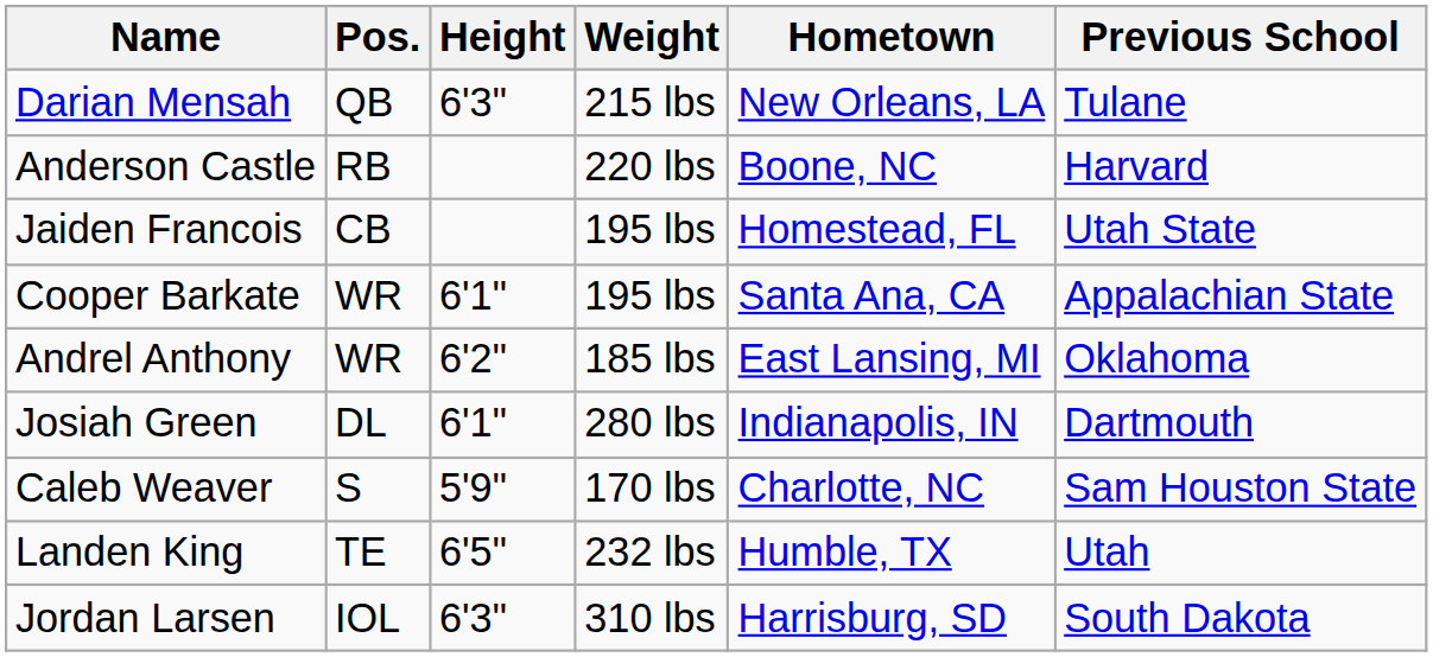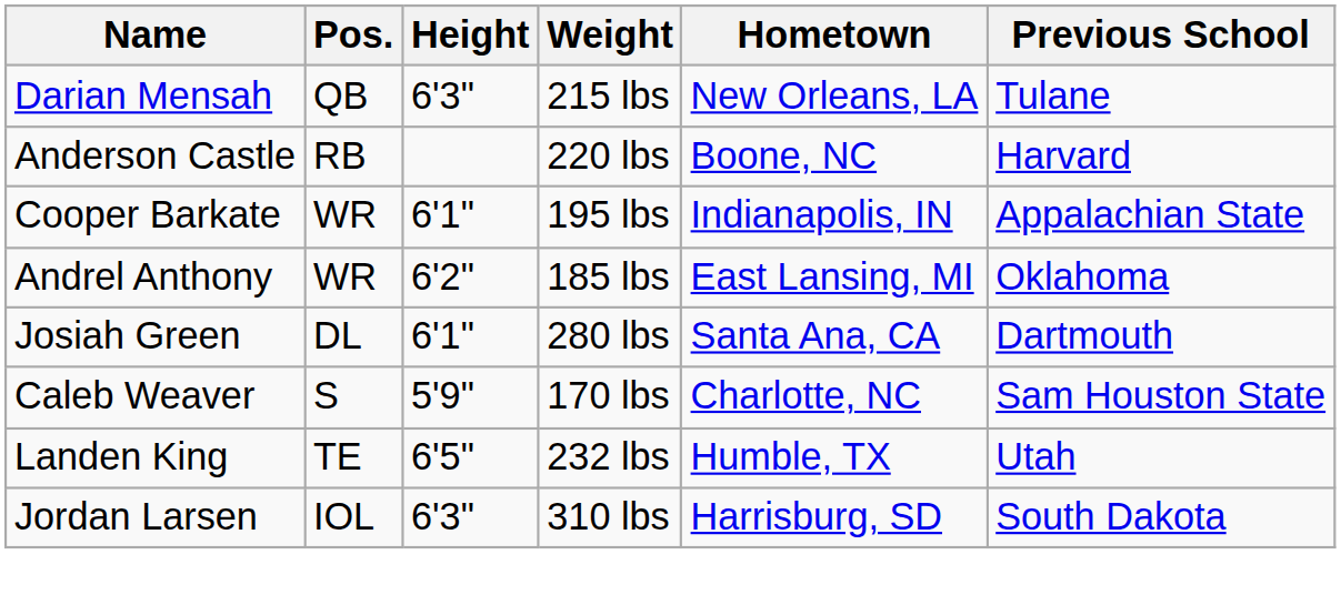- row: Jaiden Francois | CB | 195 lbs | Homestead, FL | Utah State
Cooper Barkate | Hometown: Santa Ana, CA -> Indianapolis, IN
Josiah Green | Hometown: Indianapolis, IN -> Santa Ana, CA
